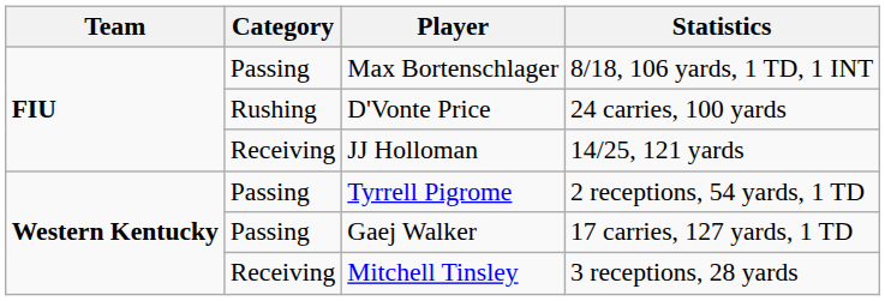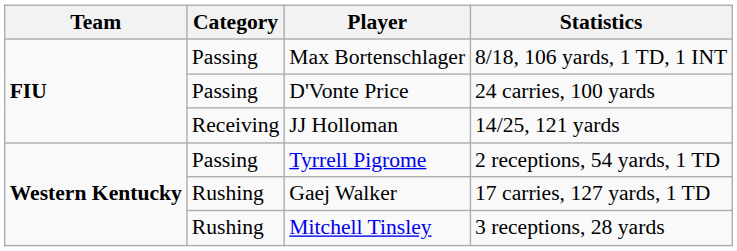D'Vonte Price | Category: Rushing -> Passing
Gaej Walker | Category: Passing -> Rushing
Mitchell Tinsley | Category: Receiving -> Rushing
